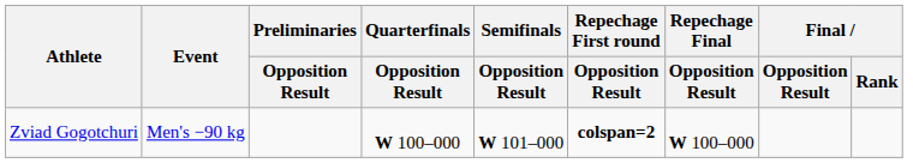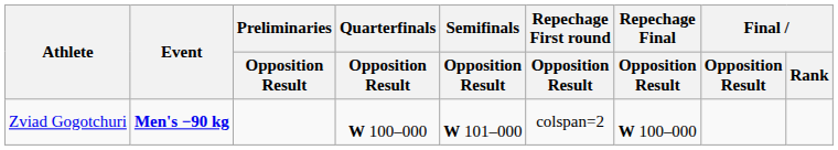Zviad Gogotchuri | Event: normal -> bold
Zviad Gogotchuri | Repechage First round / Opposition Result: bold -> normal
